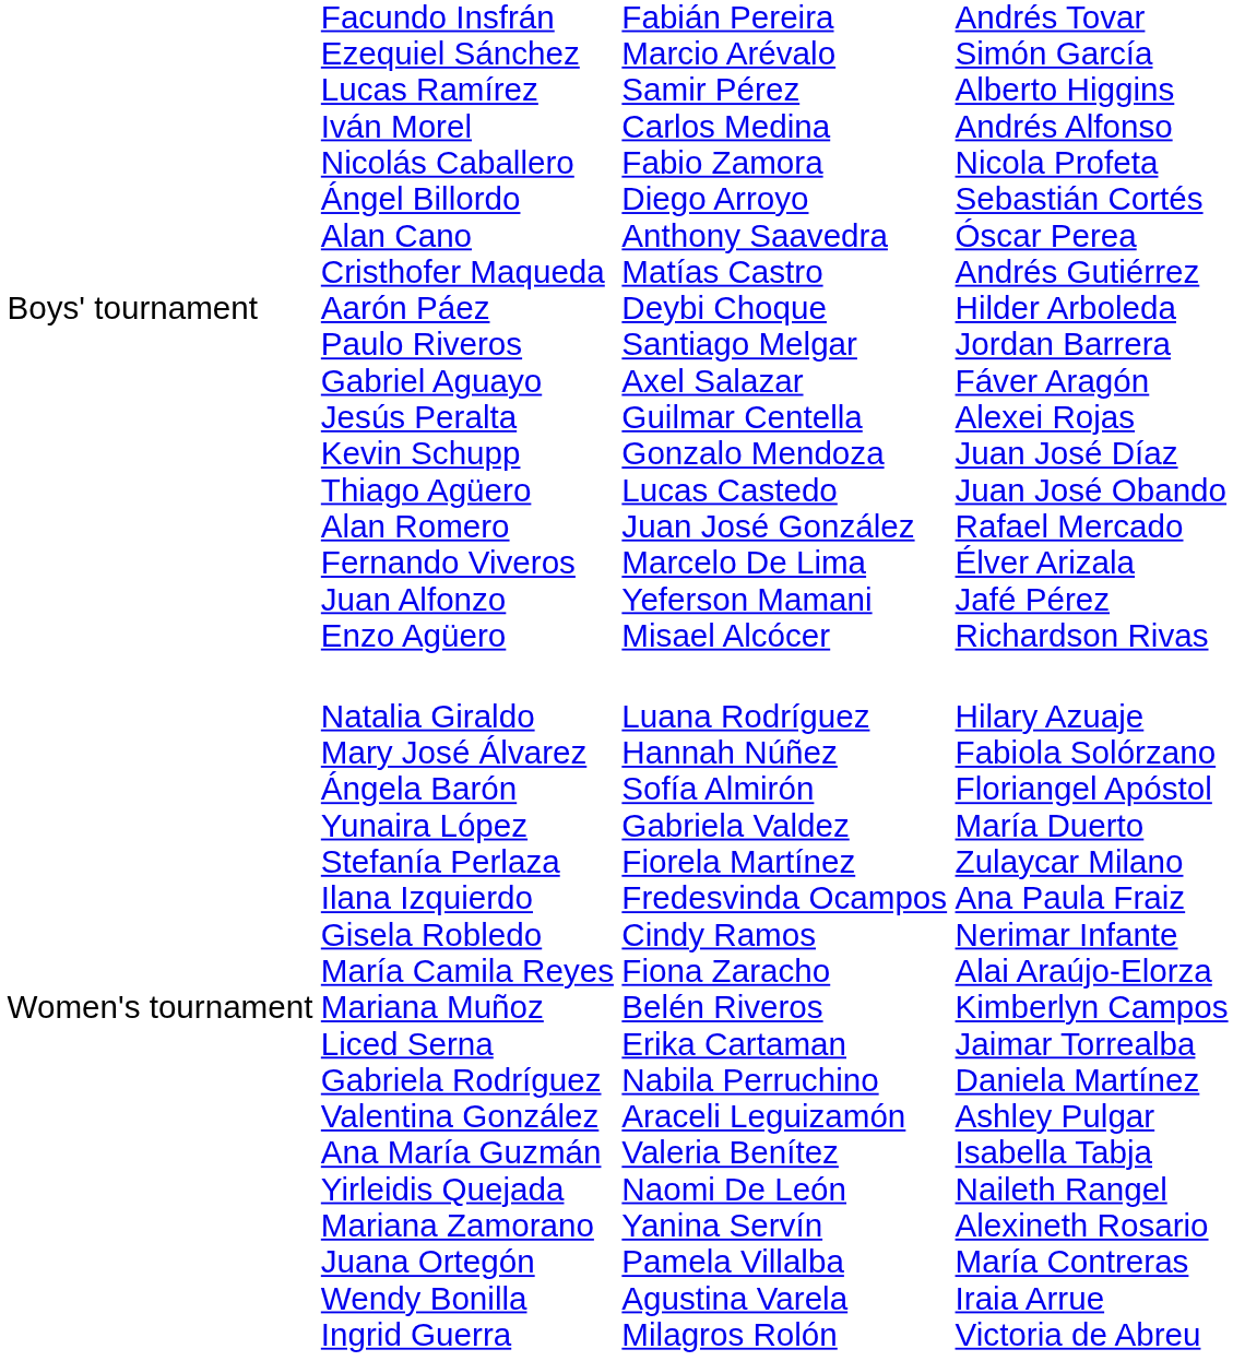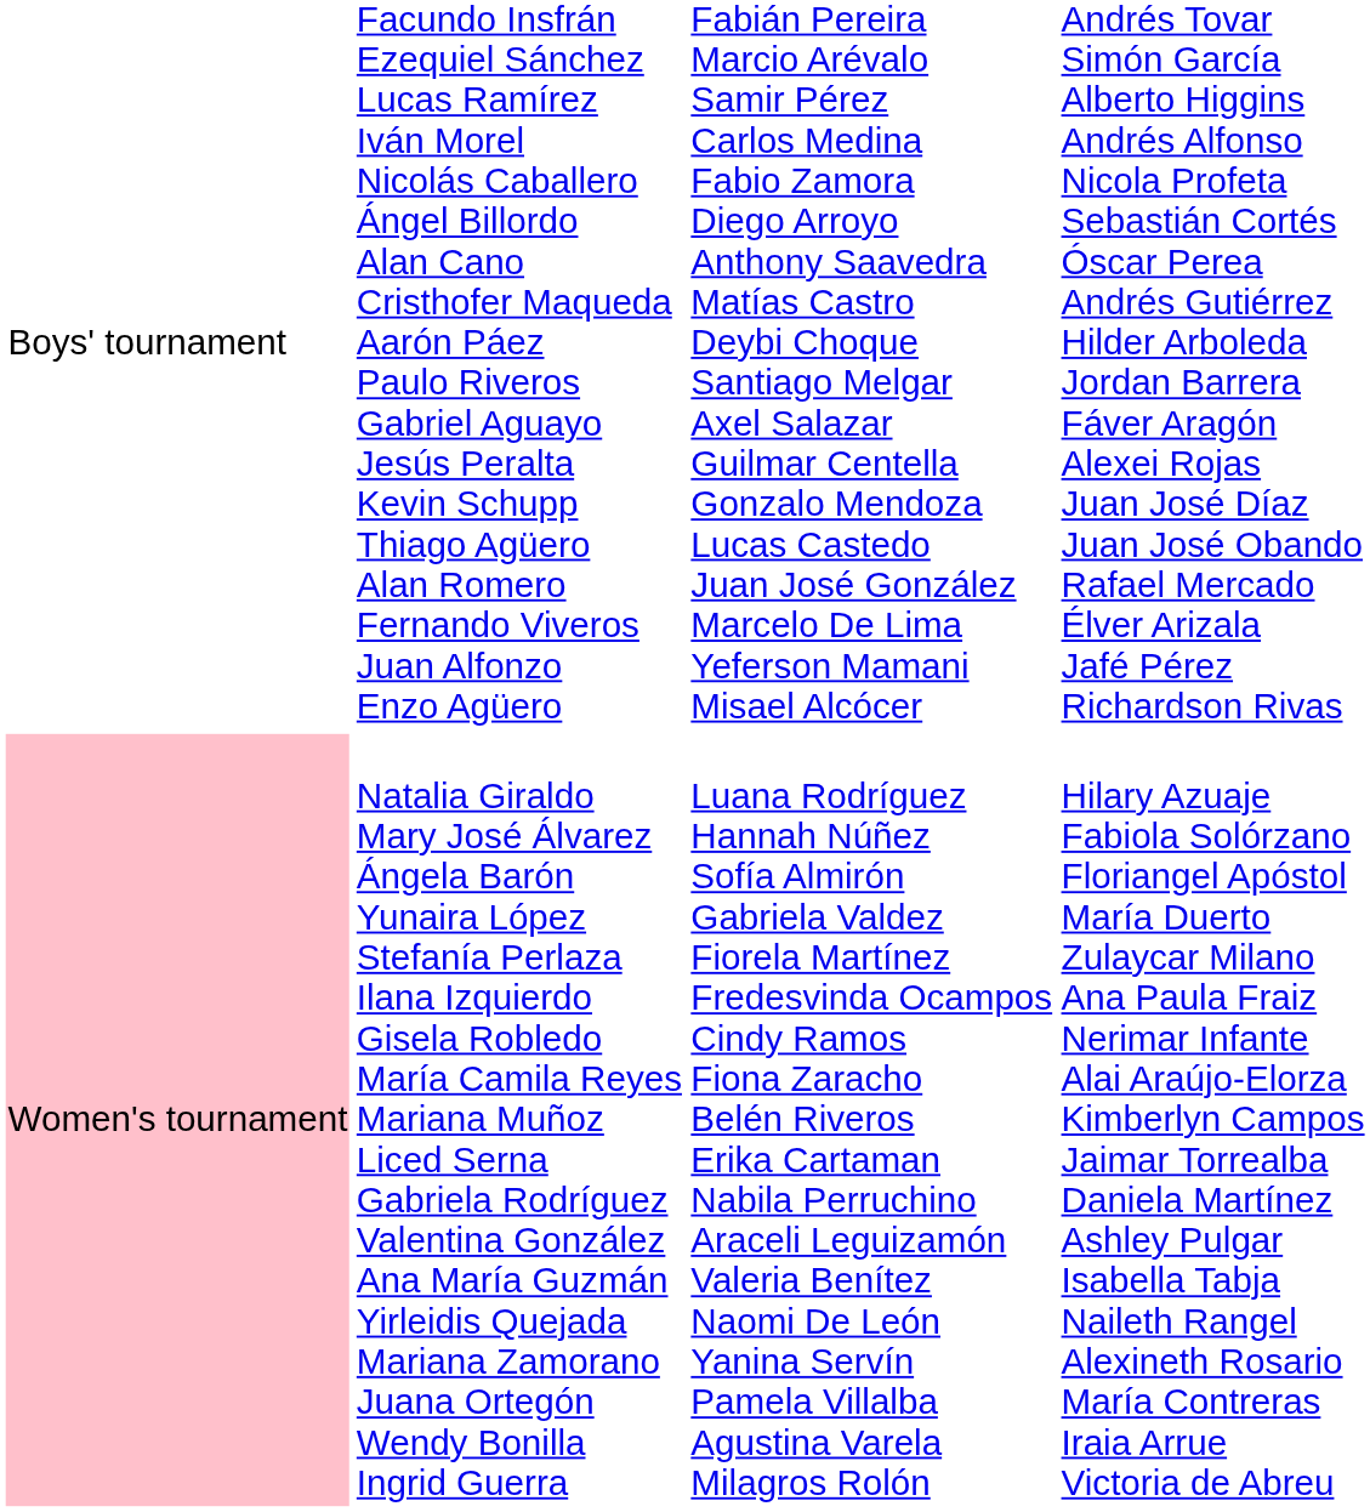Women's tournament | column 1: no background -> pink background
